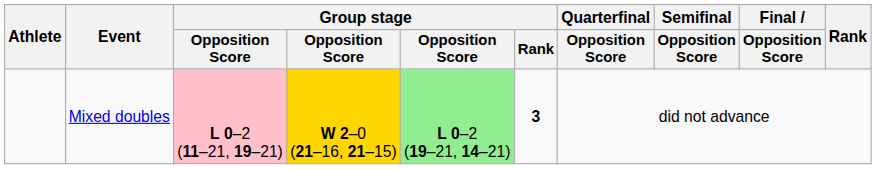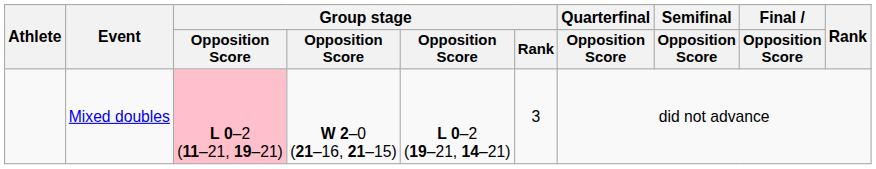Mixed doubles | column 4: gold background -> no background
Mixed doubles | column 5: lightgreen background -> no background
Mixed doubles | Group stage / Rank: bold -> normal
